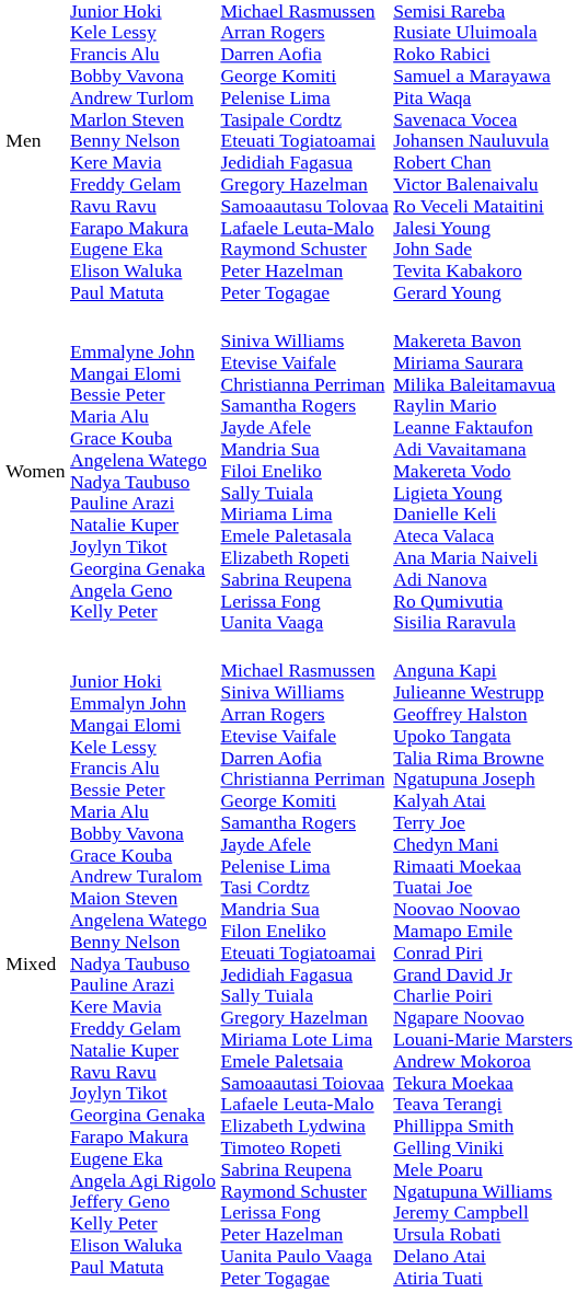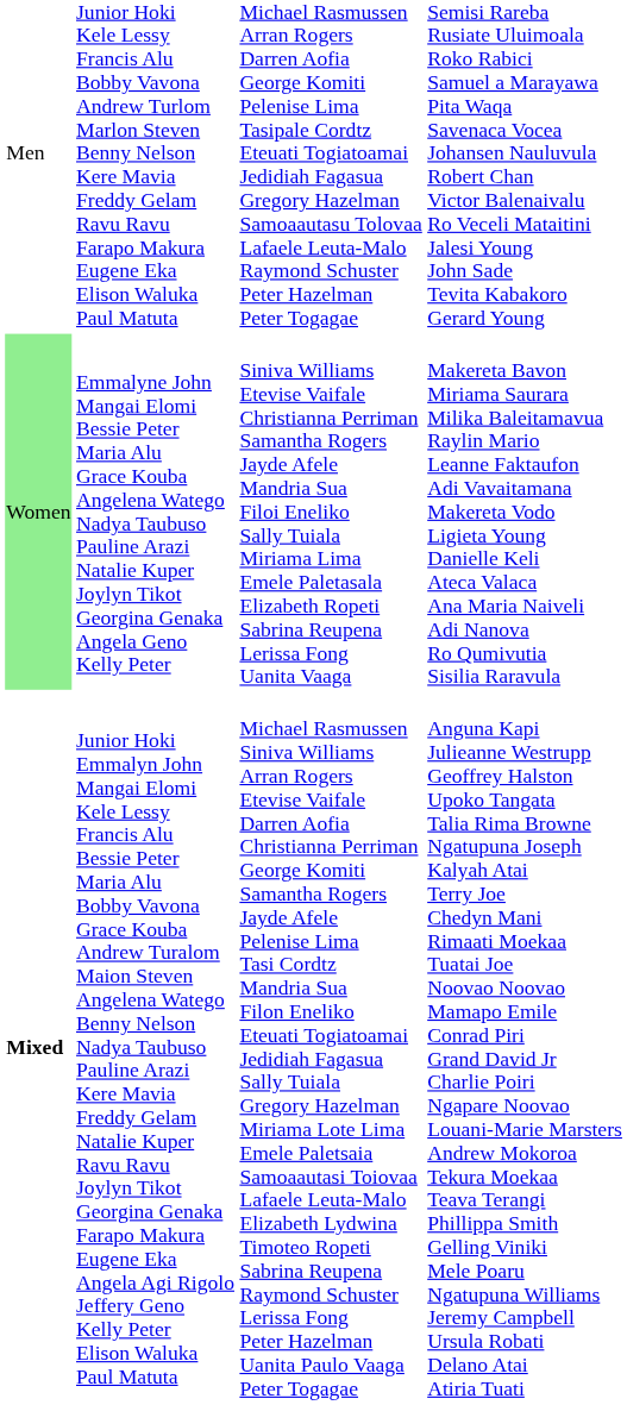Women | column 1: no background -> lightgreen background
Mixed | column 1: normal -> bold
